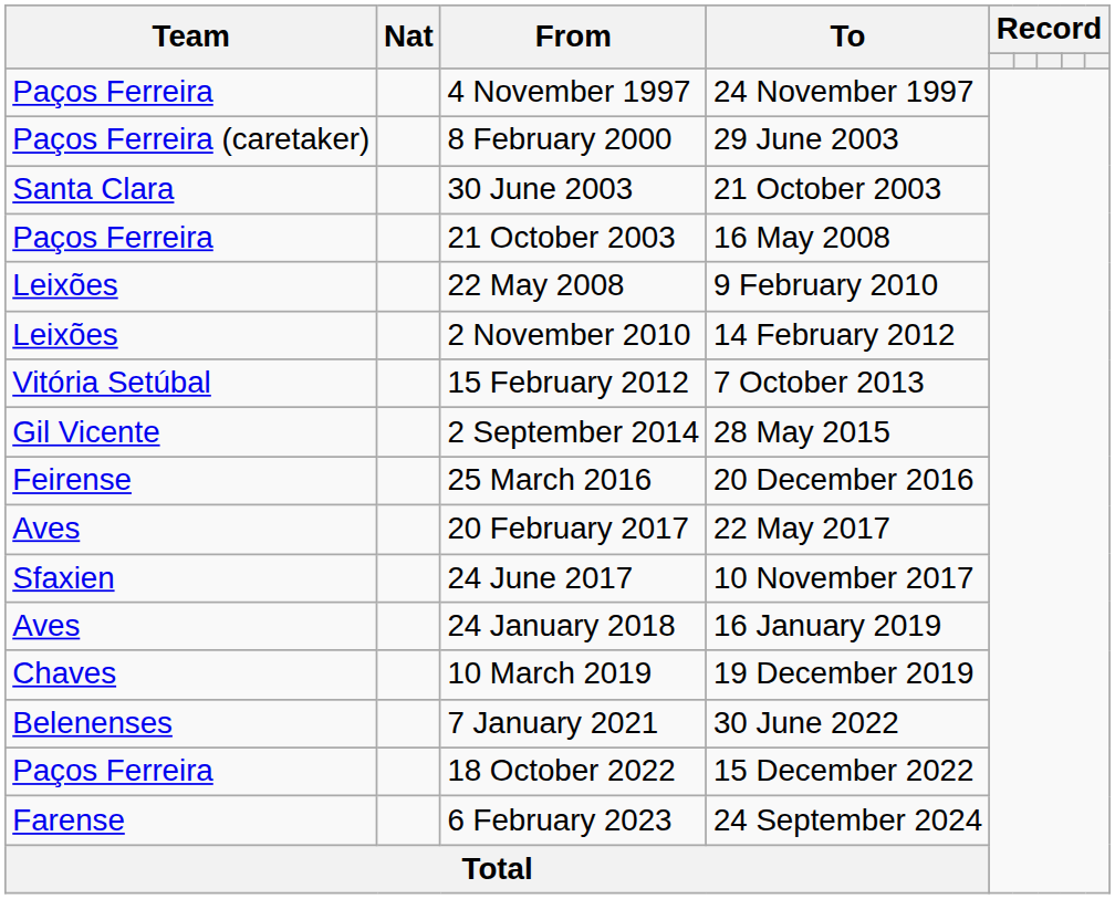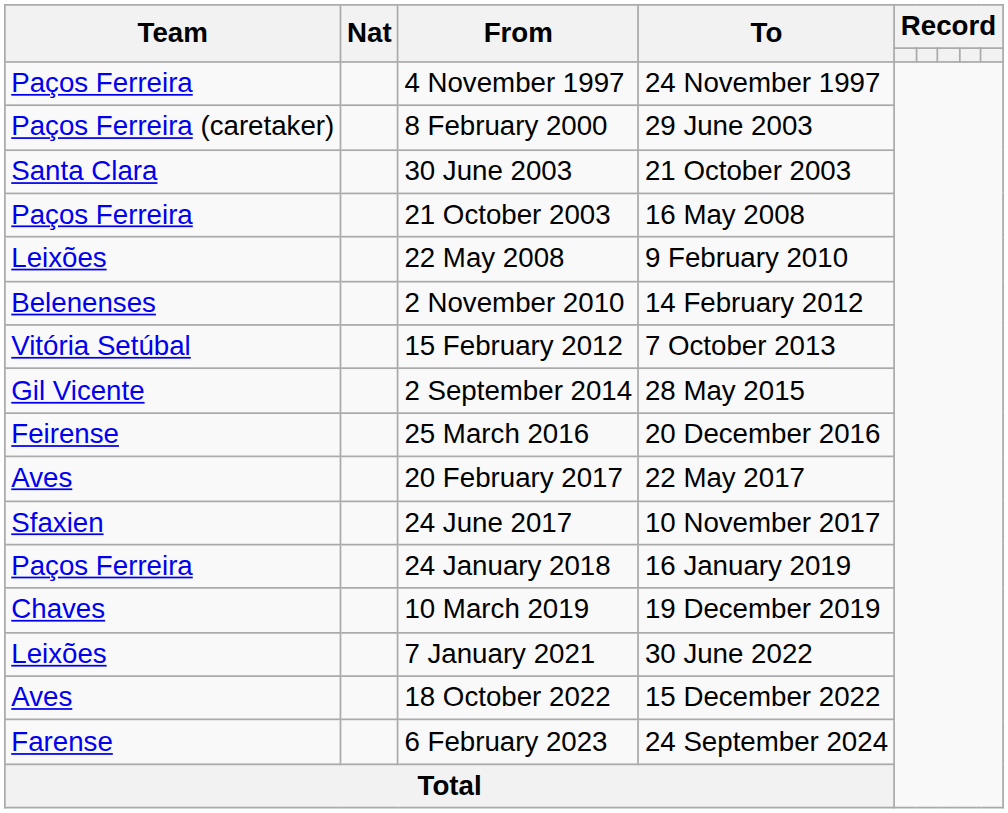2 November 2010 | Team: Leixões -> Belenenses
24 January 2018 | Team: Aves -> Paços Ferreira
7 January 2021 | Team: Belenenses -> Leixões
18 October 2022 | Team: Paços Ferreira -> Aves
